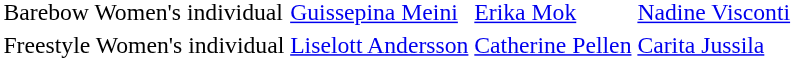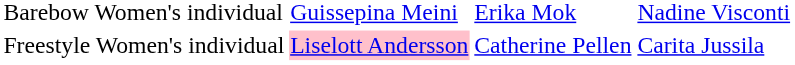Freestyle Women's individual | column 2: no background -> pink background
